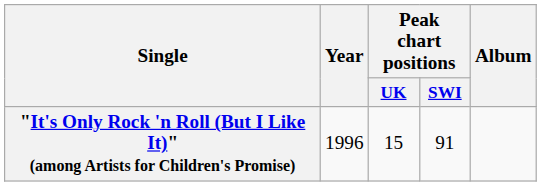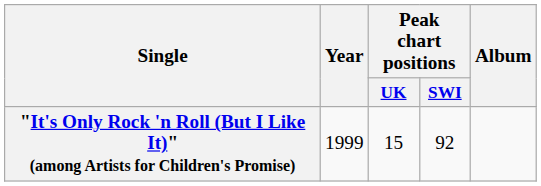row 3 | Year: 1996 -> 1999
row 3 | Peak chart positions / SWI: 91 -> 92
